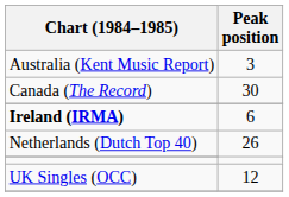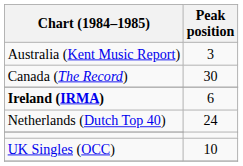row 5 | Peak position: 26 -> 24
row 7 | Peak position: 12 -> 10
